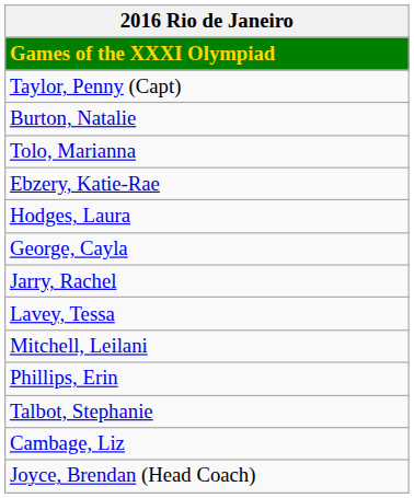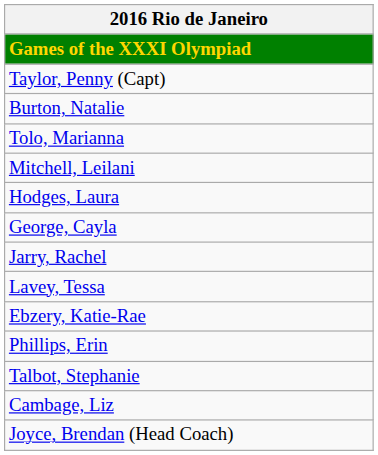row 6 | column 1: Ebzery, Katie-Rae -> Mitchell, Leilani
row 11 | column 1: Mitchell, Leilani -> Ebzery, Katie-Rae
